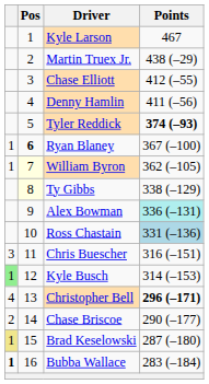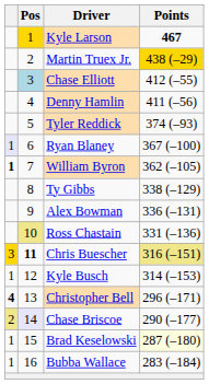Kyle Larson | Pos: no background -> gold background
Kyle Larson | Points: normal -> bold
Martin Truex Jr. | Points: no background -> gold background
Chase Elliott | Pos: no background -> lightblue background
Tyler Reddick | Points: bold -> normal
Ryan Blaney | column 1: no background -> lavender background
Ryan Blaney | Pos: bold -> normal
William Byron | column 1: normal -> bold
William Byron | Pos: lightyellow background -> no background
Ty Gibbs | Pos: lightyellow background -> no background
Alex Bowman | Points: paleturquoise background -> no background
Ross Chastain | Pos: no background -> khaki background
Ross Chastain | Points: lightblue background -> no background
Chris Buescher | column 1: no background -> gold background
Chris Buescher | Pos: normal -> bold
Chris Buescher | Points: no background -> khaki background
Kyle Busch | column 1: lightgreen background -> no background
Christopher Bell | column 1: normal -> bold
Christopher Bell | Points: bold -> normal
Chase Briscoe | column 1: no background -> khaki background
Chase Briscoe | Pos: no background -> lavender background
Brad Keselowski | column 1: khaki background -> no background
Brad Keselowski | Points: no background -> lightyellow background
Bubba Wallace | column 1: bold -> normal
